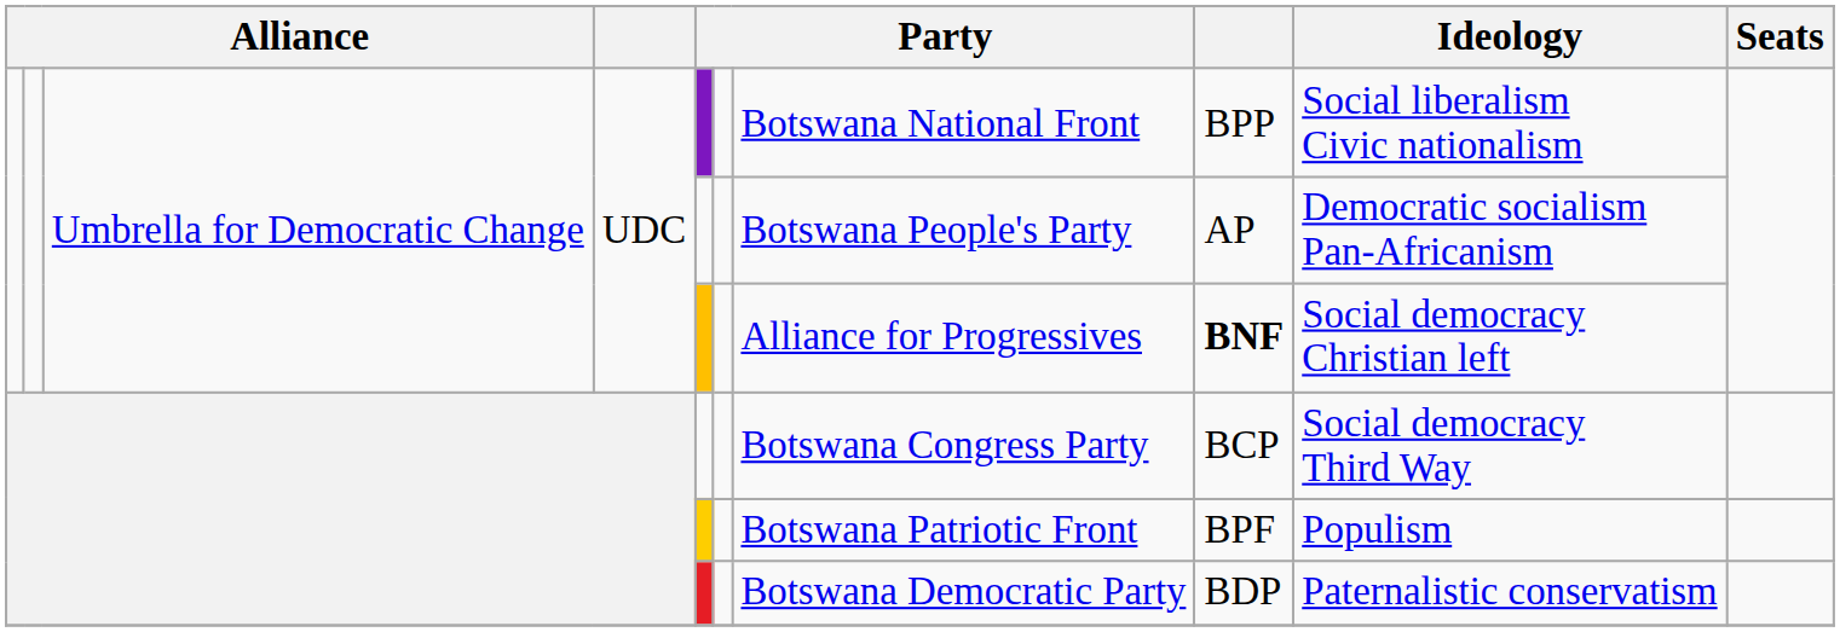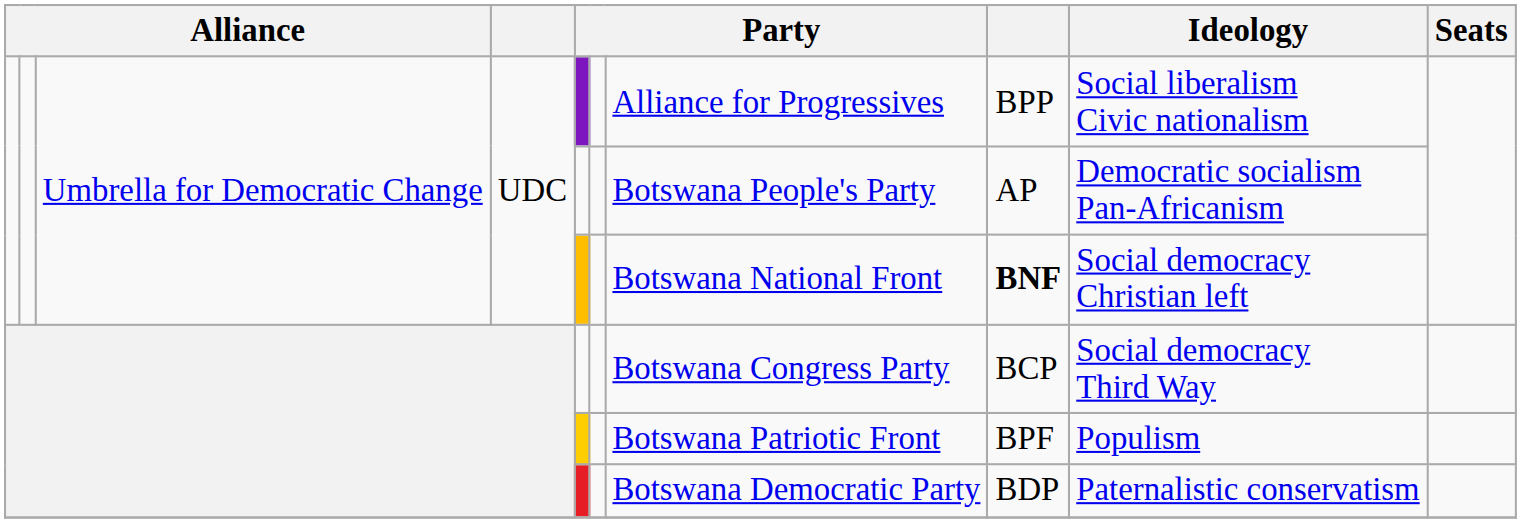row 2 | column 7: Botswana National Front -> Alliance for Progressives
row 4 | column 7: Alliance for Progressives -> Botswana National Front
